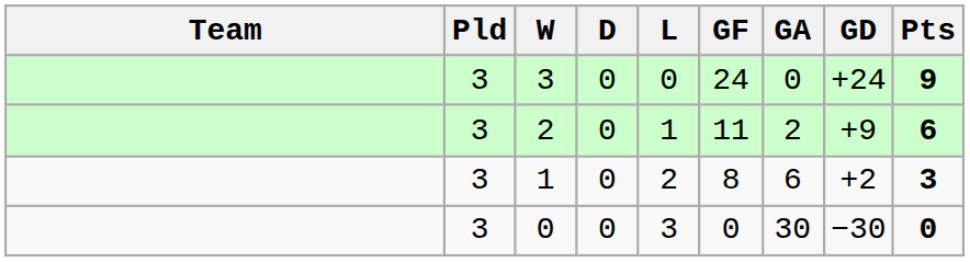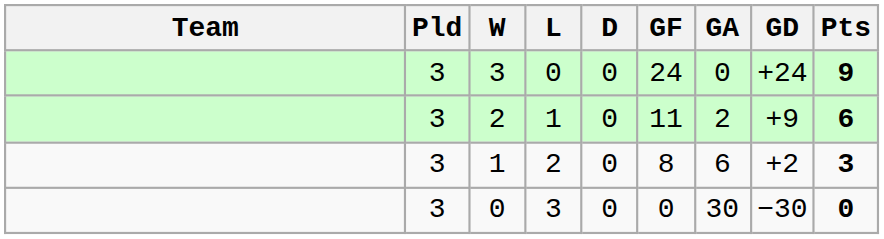columns swapped: D <-> L
